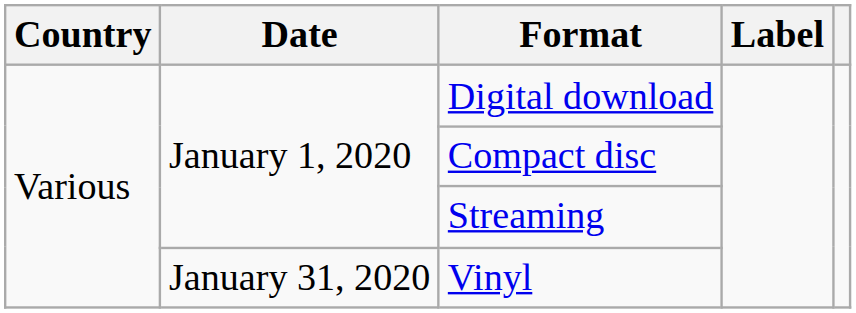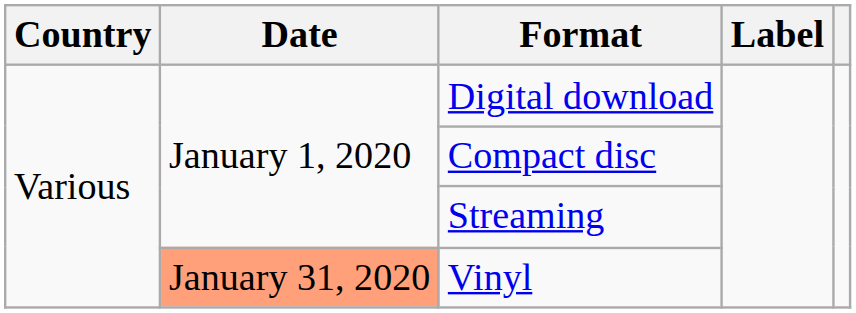Vinyl | Date: no background -> lightsalmon background
